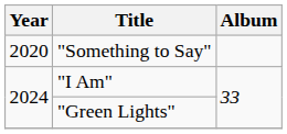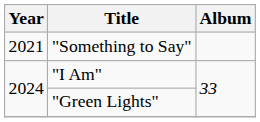"Something to Say" | Year: 2020 -> 2021
